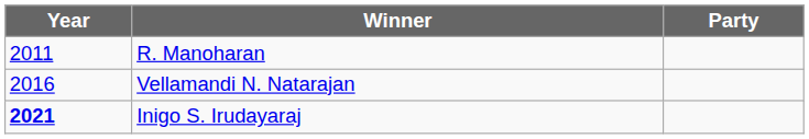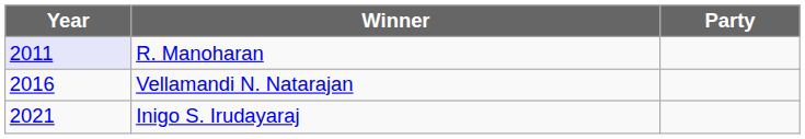R. Manoharan | Year: no background -> lavender background
Inigo S. Irudayaraj | Year: bold -> normal
